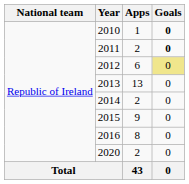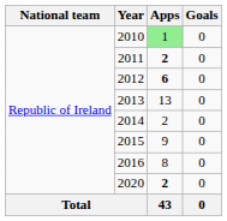2010 | Apps: no background -> lightgreen background
2010 | Goals: bold -> normal
2011 | Apps: normal -> bold
2011 | Goals: bold -> normal
2012 | Apps: normal -> bold
2012 | Goals: khaki background -> no background
2020 | Apps: normal -> bold
